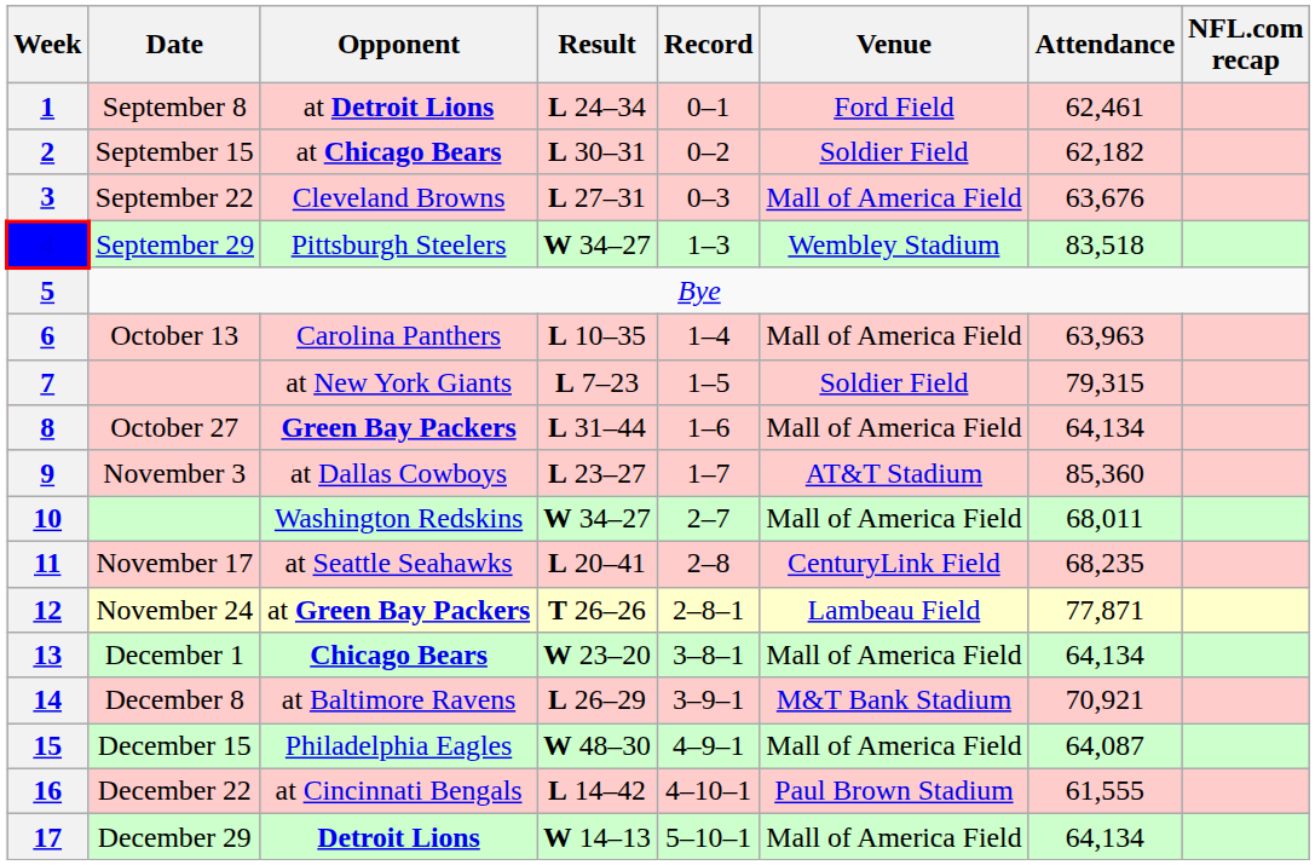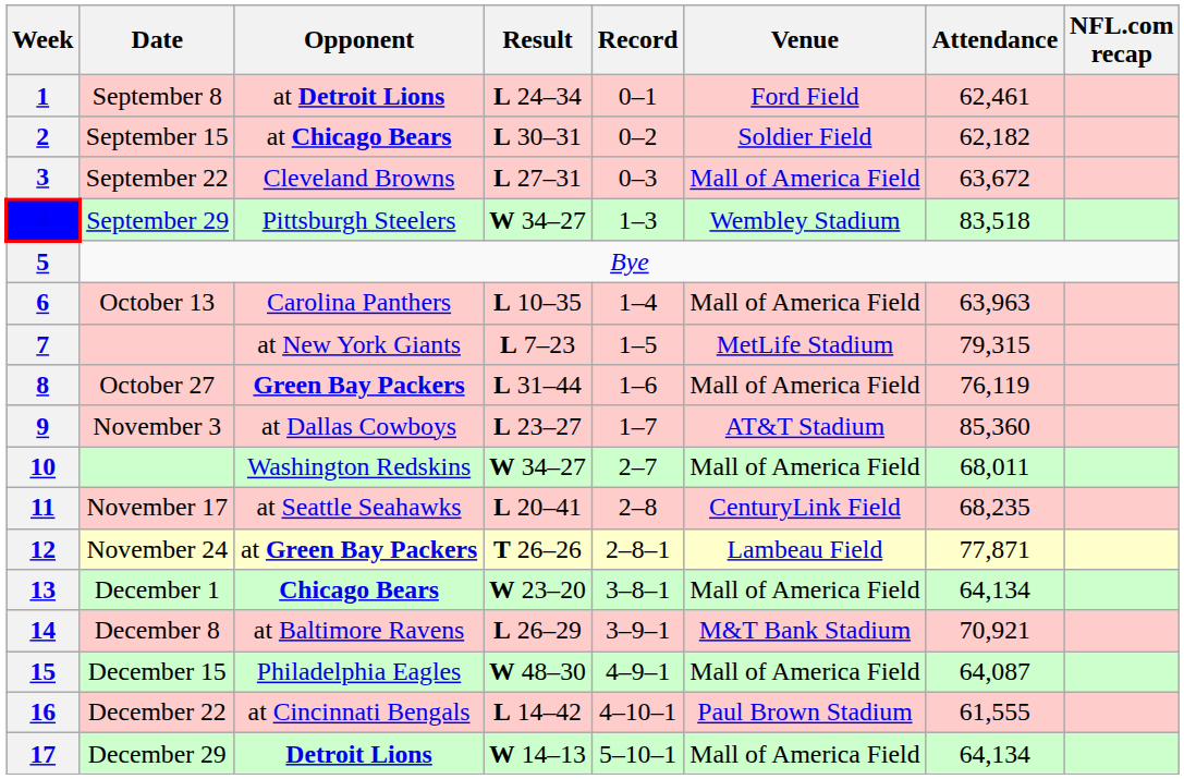3 | Attendance: 63,676 -> 63,672
7 | Venue: Soldier Field -> MetLife Stadium
8 | Attendance: 64,134 -> 76,119
